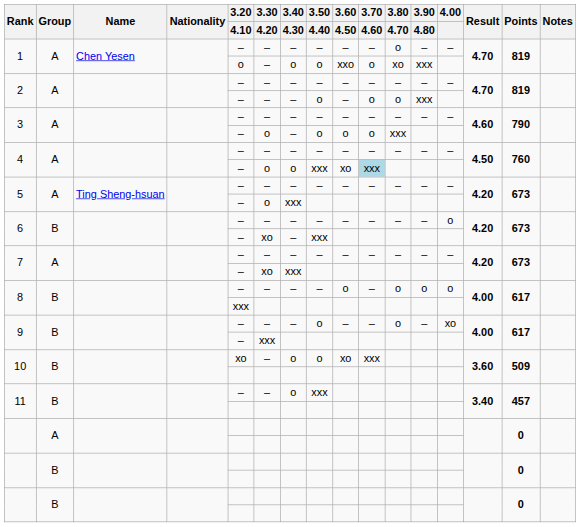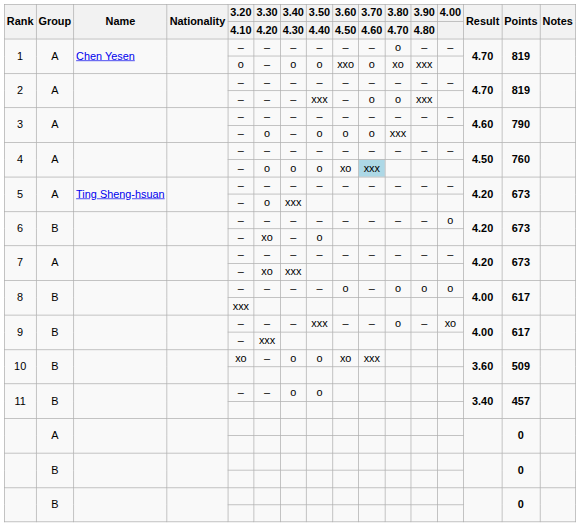row 6 | 3.50 / 4.40: o -> xxx
row 10 | 3.50 / 4.40: xxx -> o
row 14 | 3.50 / 4.40: xxx -> o
row 19 | 3.50 / 4.40: o -> xxx
row 23 | 3.50 / 4.40: xxx -> o
